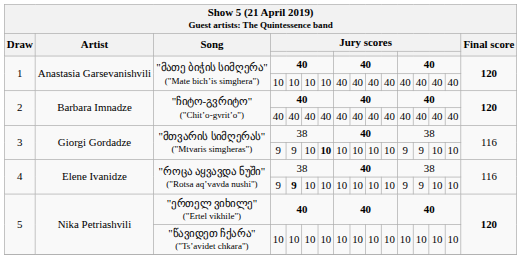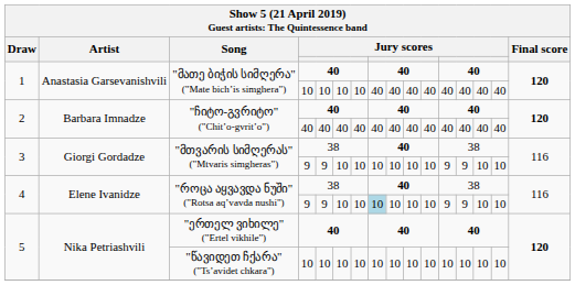"მთვარის სიმღერას" ("Mtvaris simgheras") / 9 | column 7: bold -> normal
"როცა აყვავდა ნუში" ("Rotsa aq’vavda nushi") / 9 | column 5: bold -> normal
"როცა აყვავდა ნუში" ("Rotsa aq’vavda nushi") / 9 | column 8: no background -> lightblue background
